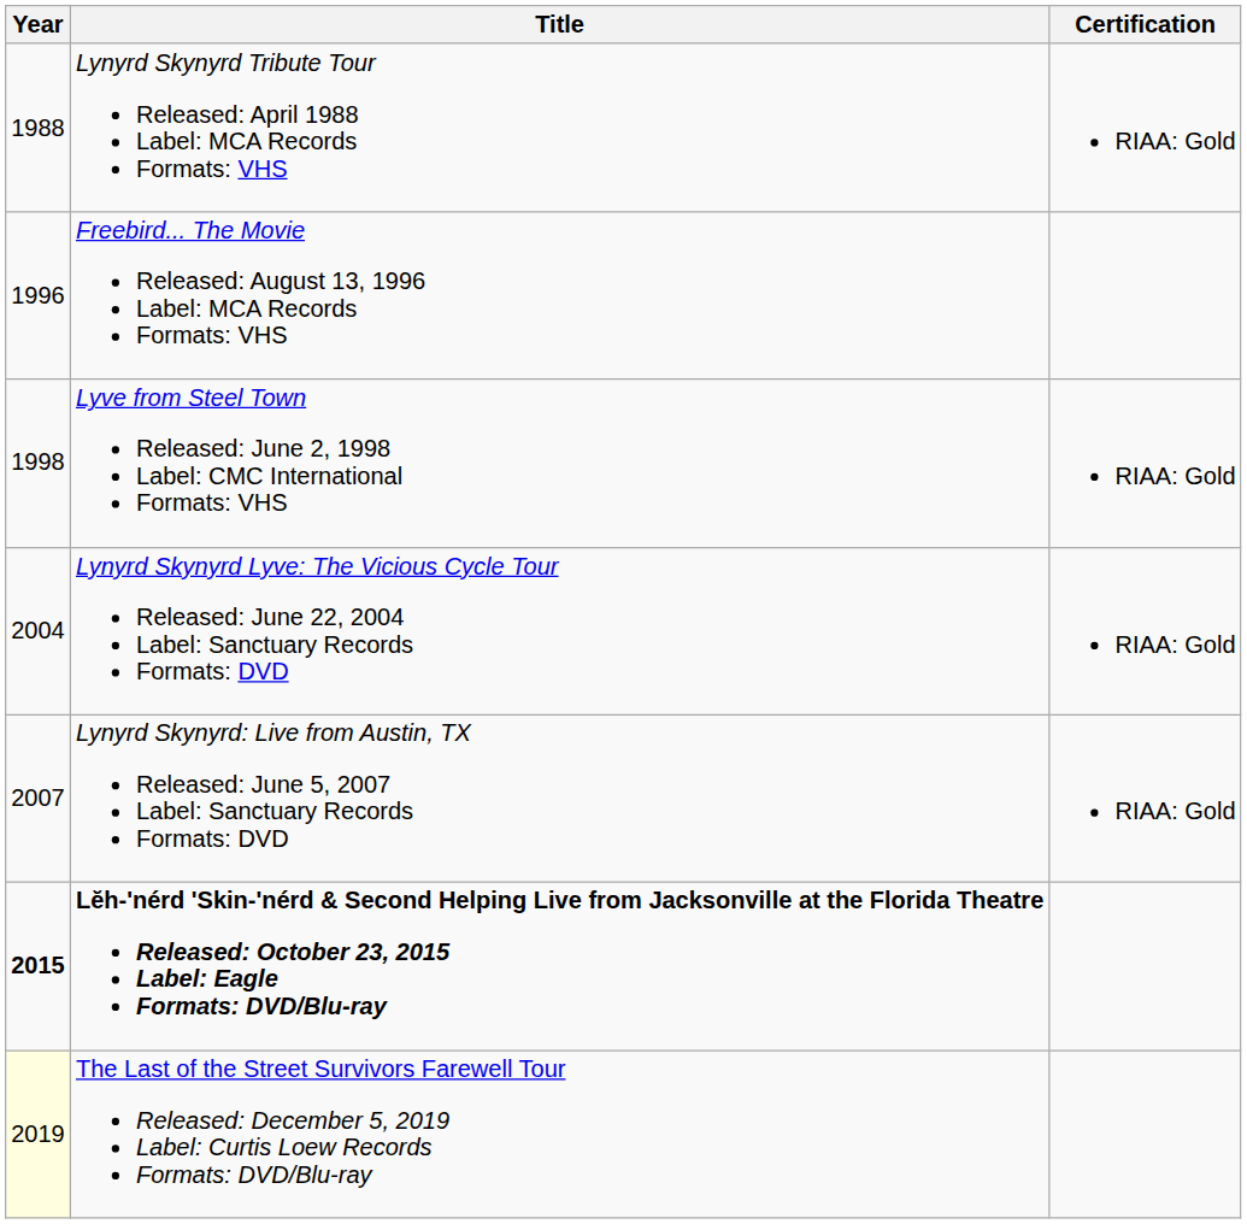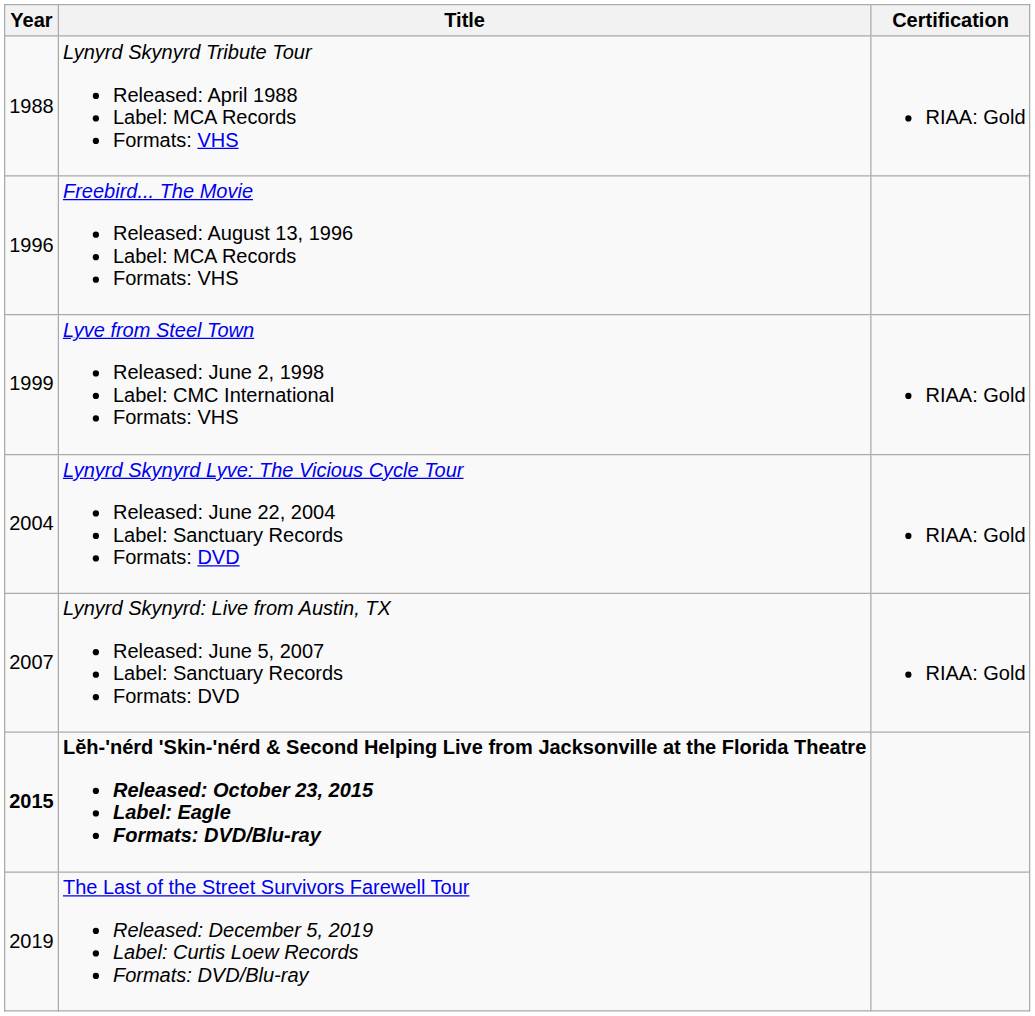row 4 | Year: 1998 -> 1999
row 8 | Year: lightyellow background -> no background
